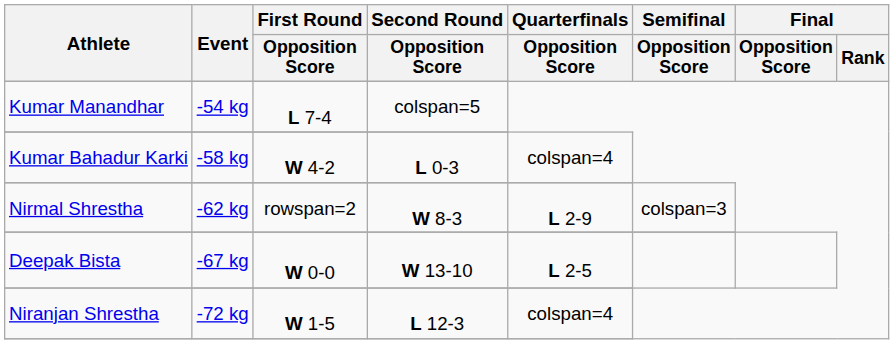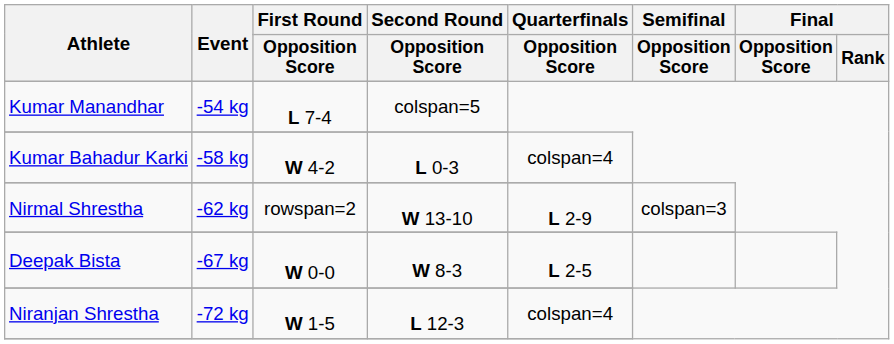Nirmal Shrestha | Second Round / Opposition Score: W 8-3 -> W 13-10
Deepak Bista | Second Round / Opposition Score: W 13-10 -> W 8-3
